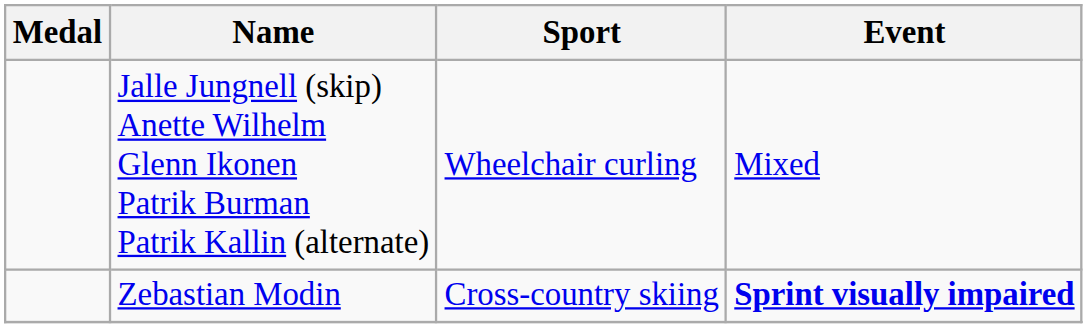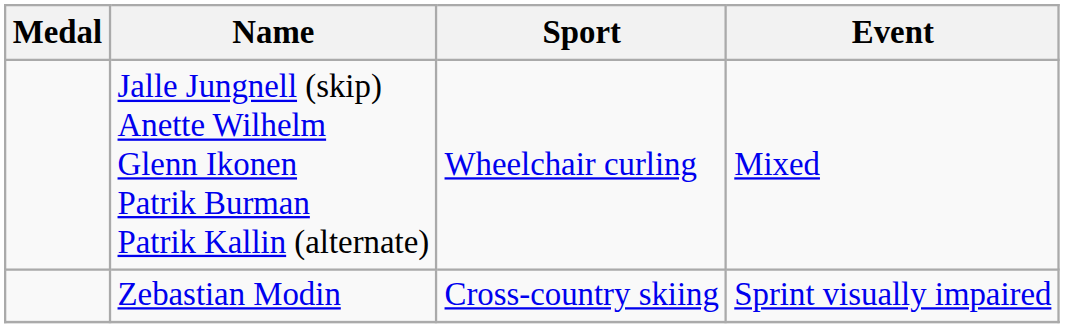Zebastian Modin | Event: bold -> normal
